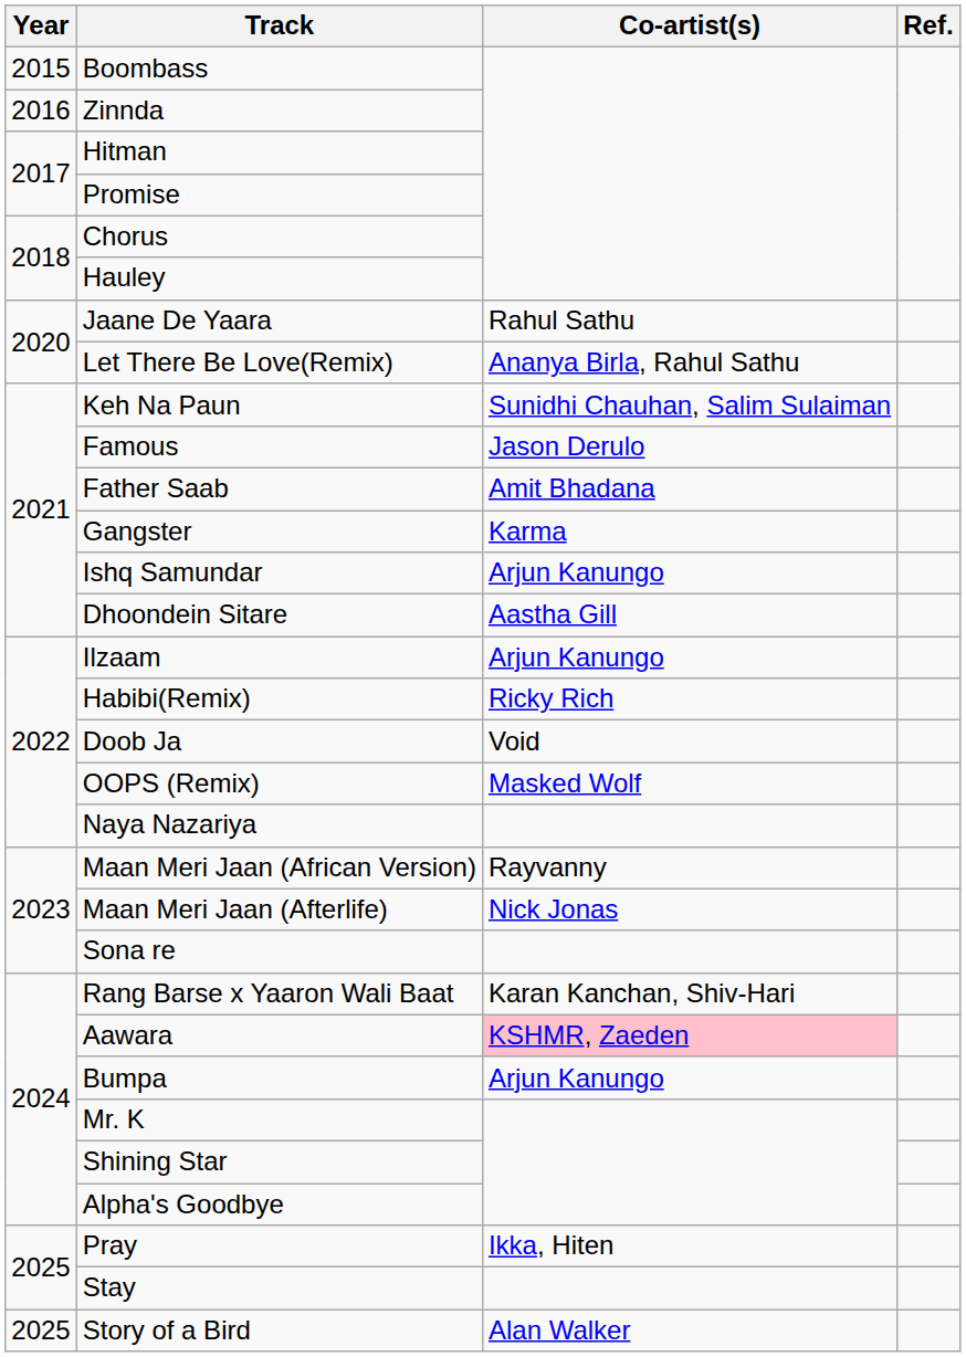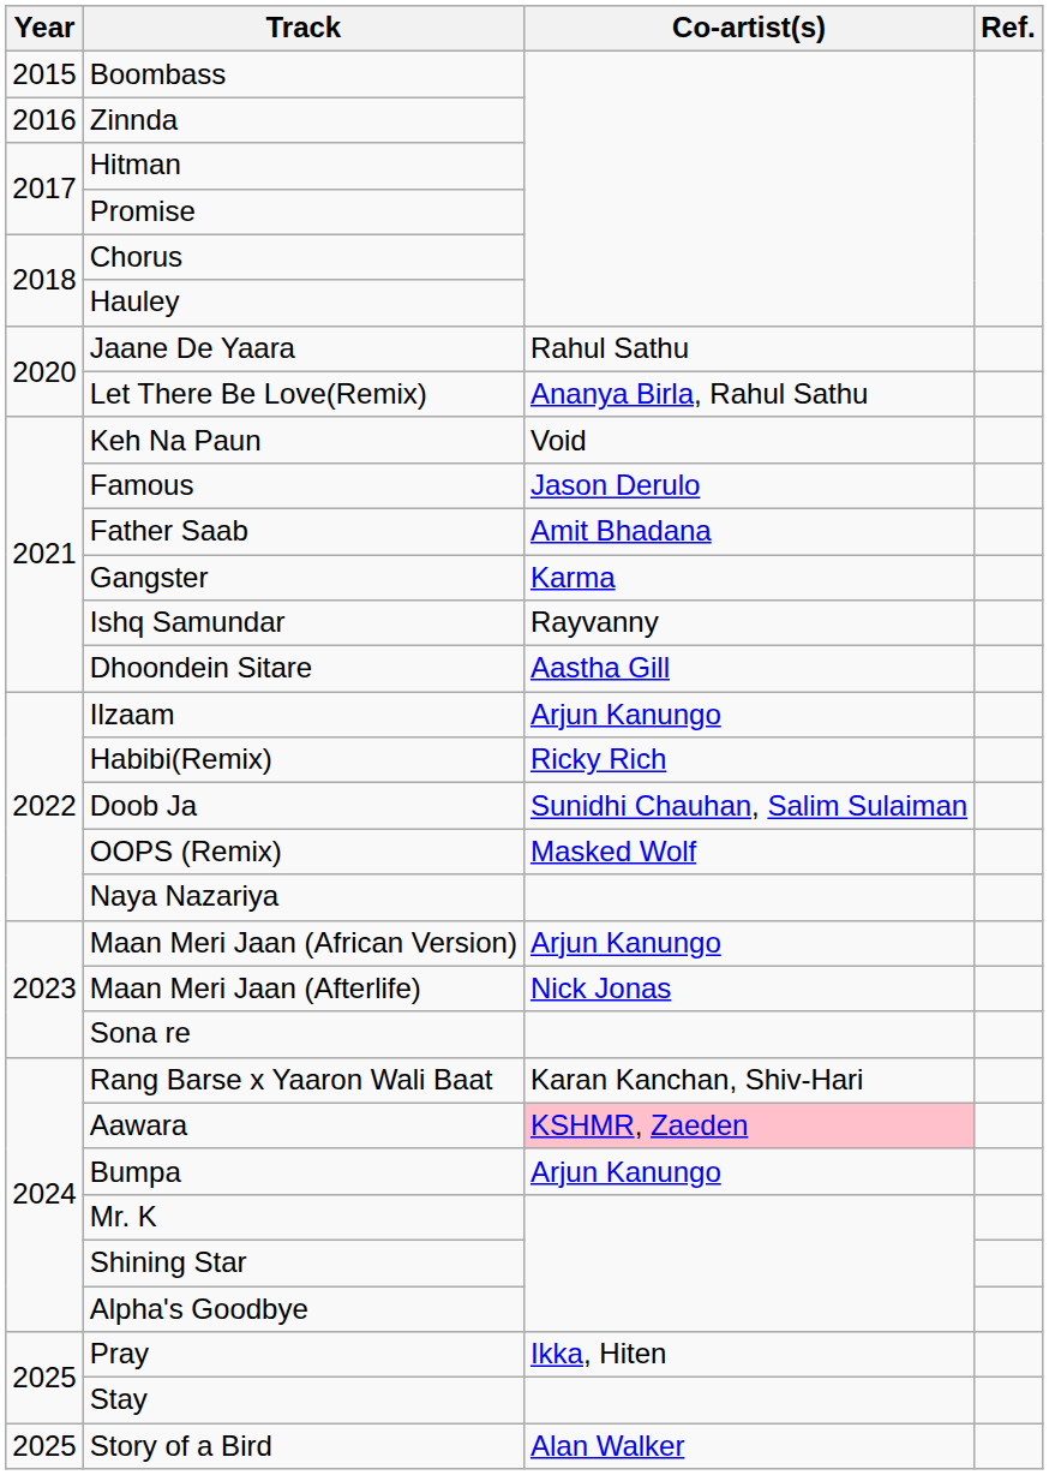Keh Na Paun | Co-artist(s): Sunidhi Chauhan, Salim Sulaiman -> Void
Ishq Samundar | Co-artist(s): Arjun Kanungo -> Rayvanny
Doob Ja | Co-artist(s): Void -> Sunidhi Chauhan, Salim Sulaiman
Maan Meri Jaan (African Version) | Co-artist(s): Rayvanny -> Arjun Kanungo
